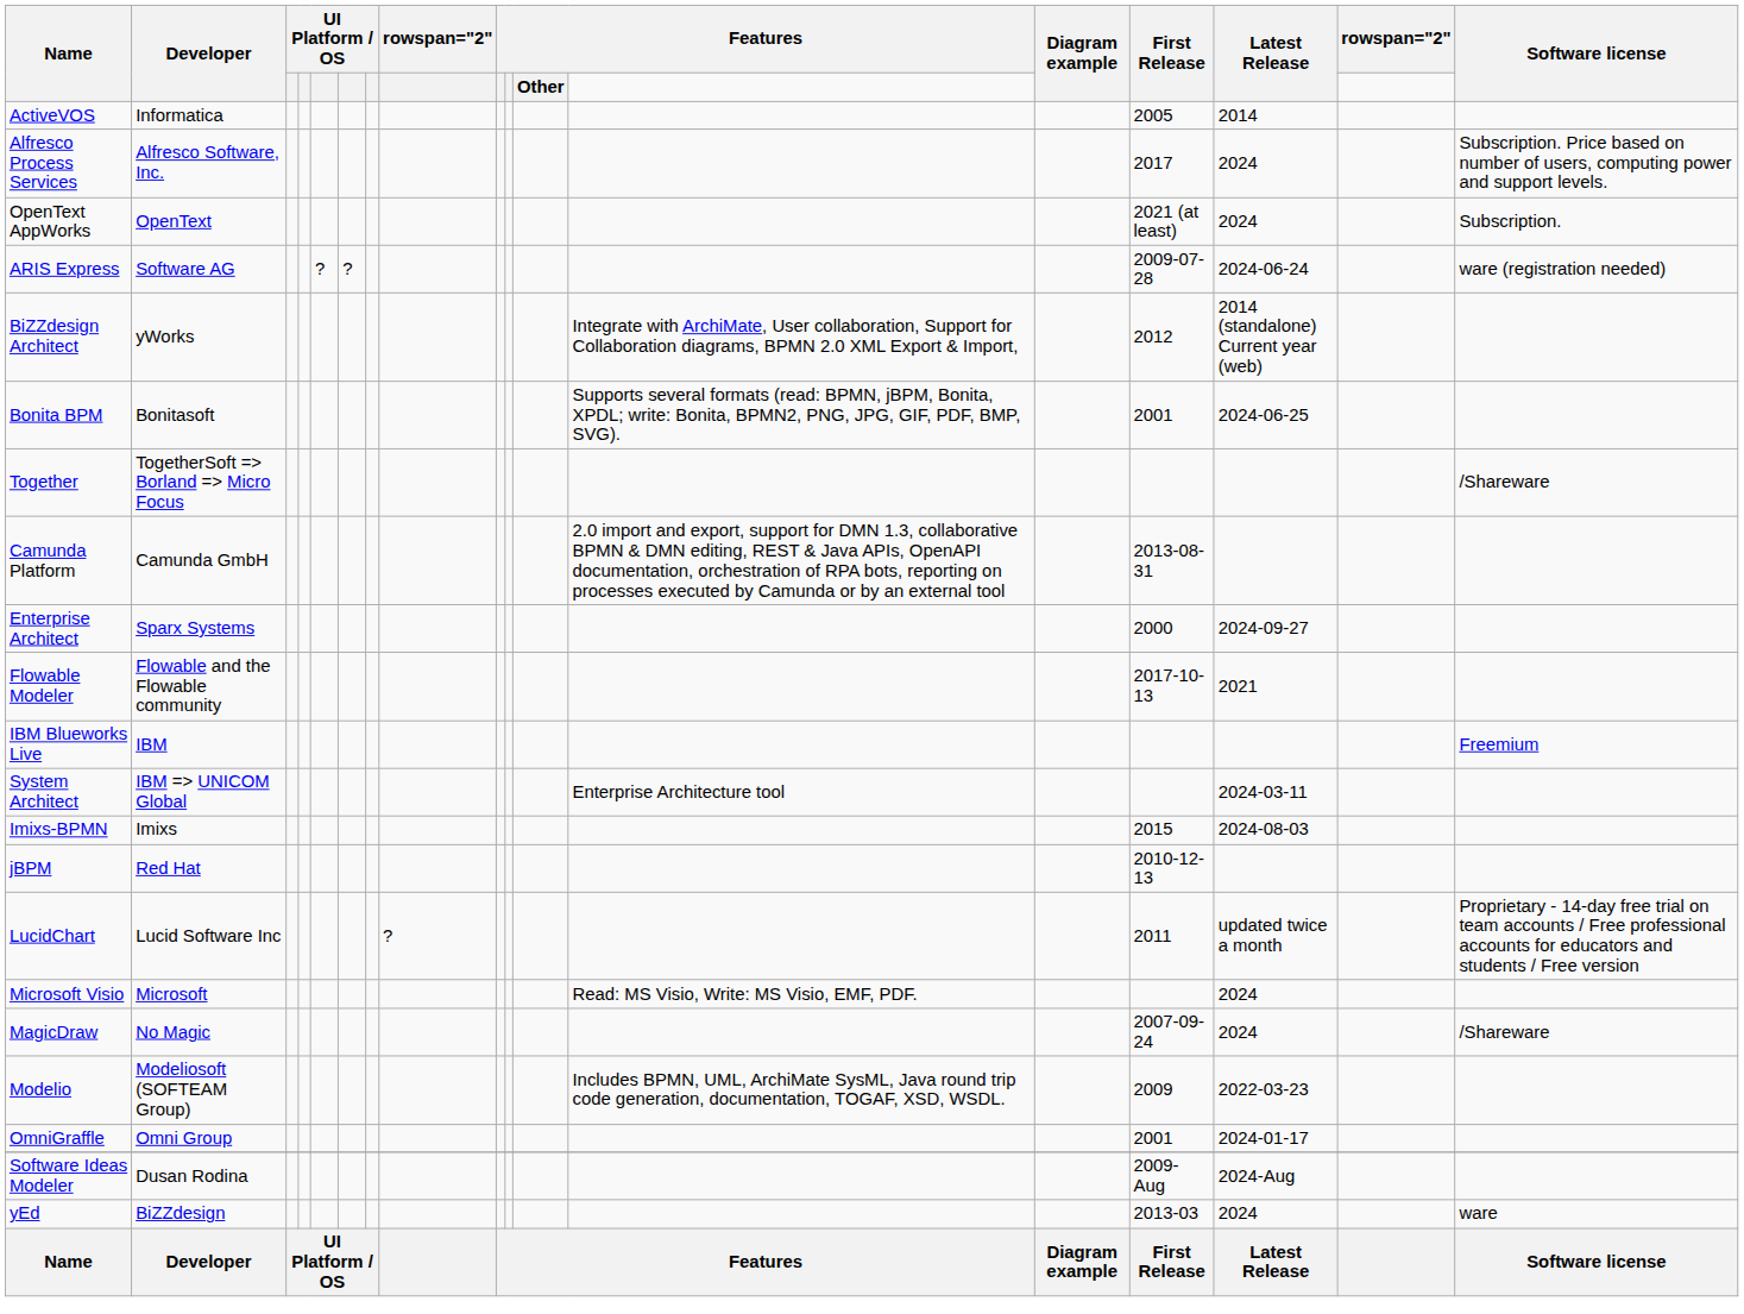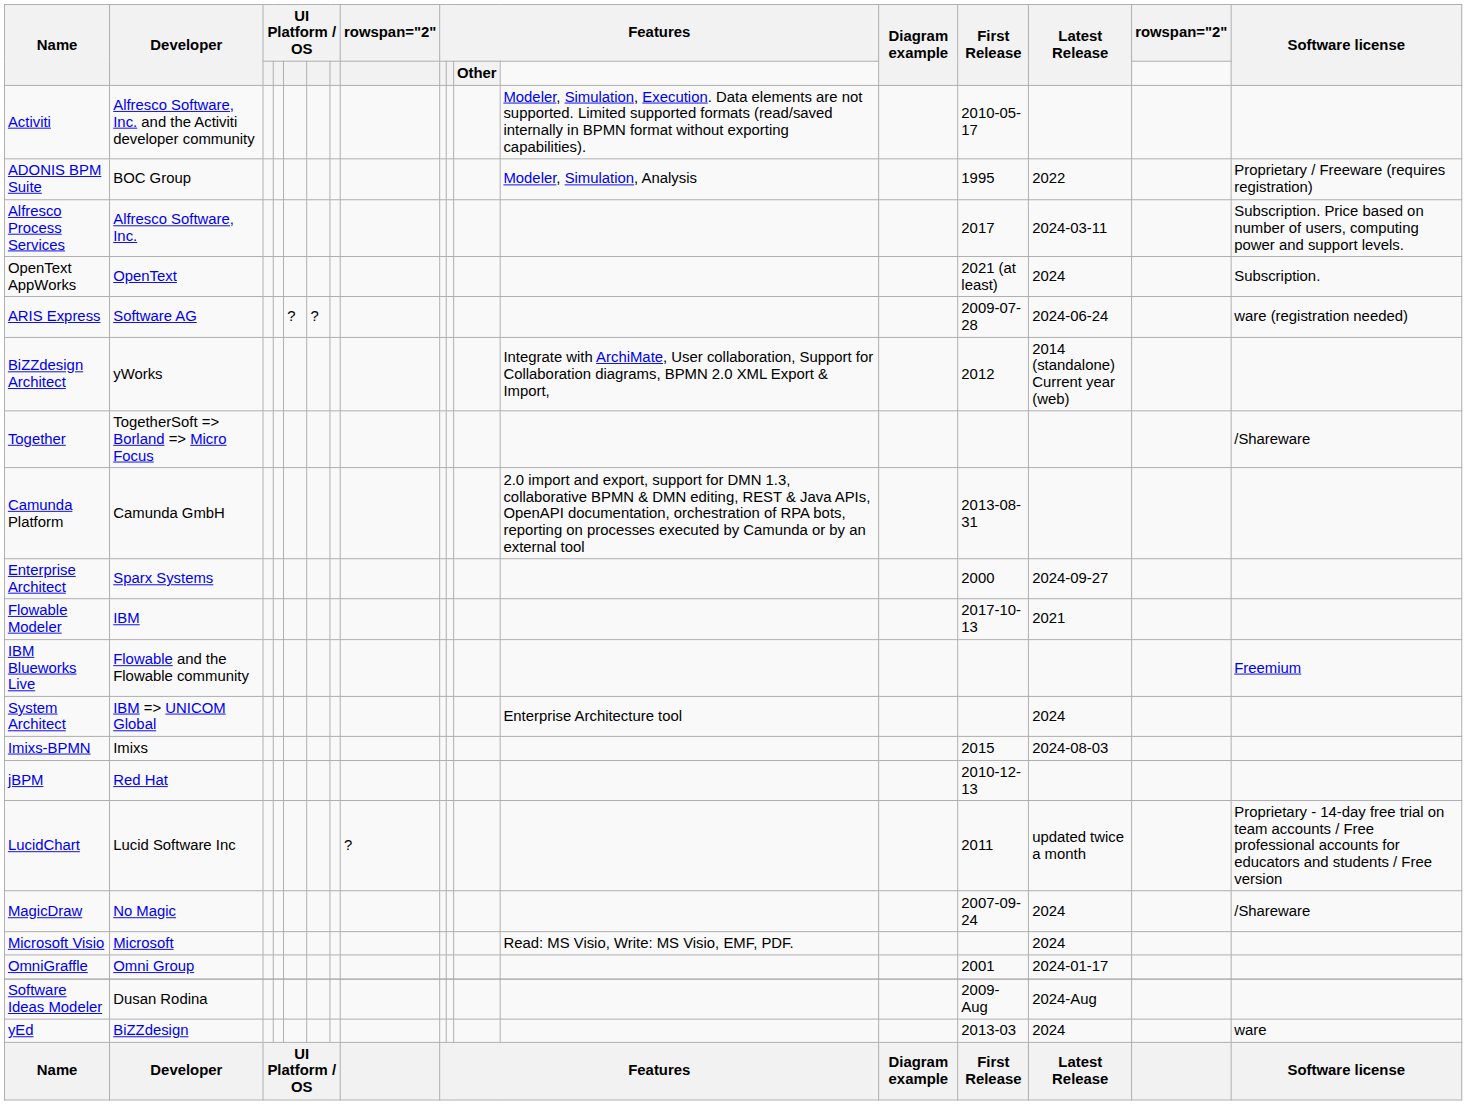+ row: Activiti | Alfresco Software, Inc. and the Activiti developer community | Modeler, Simulation, Execution. Data elements are not supported. Limited supported formats (read/saved internally in BPMN format without exporting capabilities). | 2010-05-17
- row: ActiveVOS | Informatica | 2005 | 2014
+ row: ADONIS BPM Suite | BOC Group | Modeler, Simulation, Analysis | 1995 | 2022 | Proprietary / Freeware (requires registration)
Alfresco Process Services | Latest Release: 2024 -> 2024-03-11
- row: Bonita BPM | Bonitasoft | Supports several formats (read: BPMN, jBPM, Bonita, XPDL; write: Bonita, BPMN2, PNG, JPG, GIF, PDF, BMP, SVG). | 2001 | 2024-06-25
Flowable Modeler | Developer: Flowable and the Flowable community -> IBM
IBM Blueworks Live | Developer: IBM -> Flowable and the Flowable community
System Architect | Latest Release: 2024-03-11 -> 2024
rows swapped: MagicDraw <-> Microsoft Visio
- row: Modelio | Modeliosoft (SOFTEAM Group) | Includes BPMN, UML, ArchiMate SysML, Java round trip code generation, documentation, TOGAF, XSD, WSDL. | 2009 | 2022-03-23
